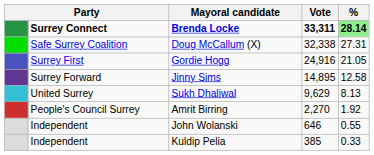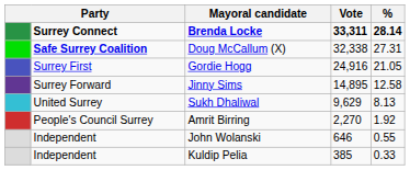Brenda Locke | %: lightgreen background -> no background
Doug McCallum (X) | column 2: normal -> bold
